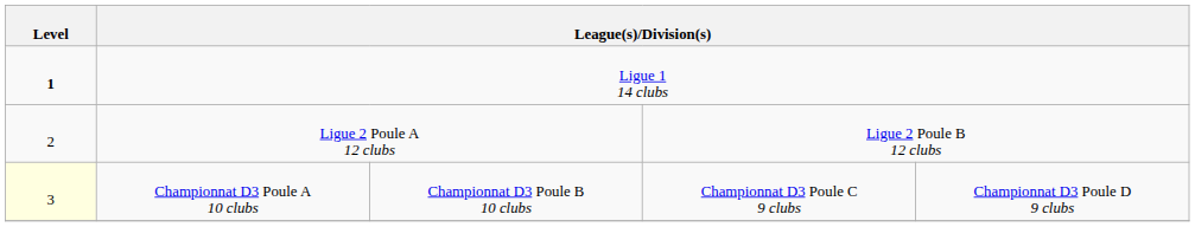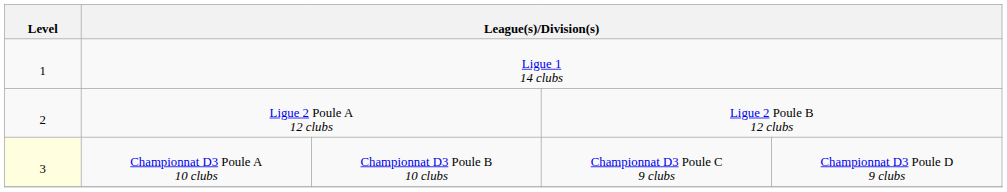Ligue 1 14 clubs | Level: bold -> normal
